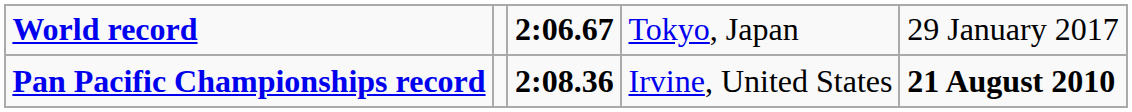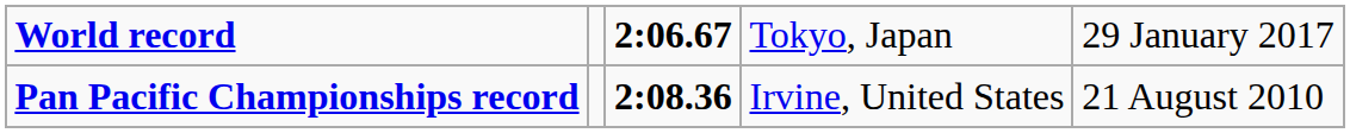Pan Pacific Championships record | column 5: bold -> normal
